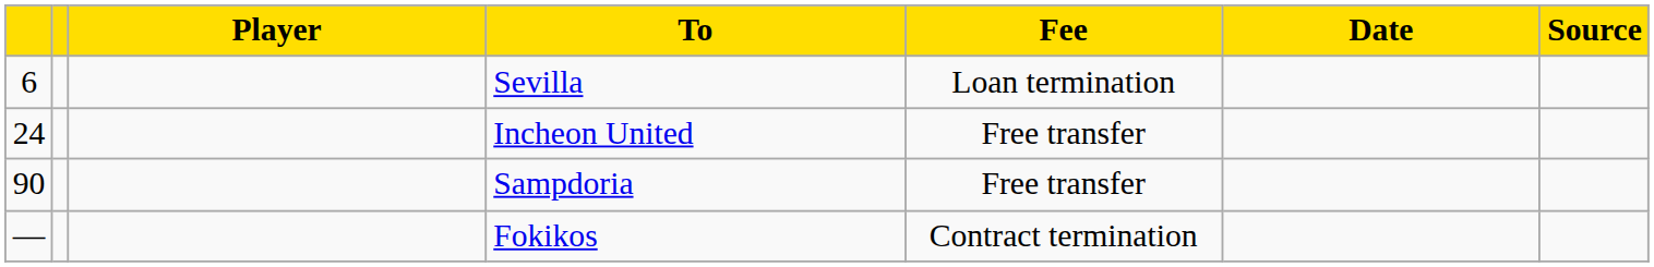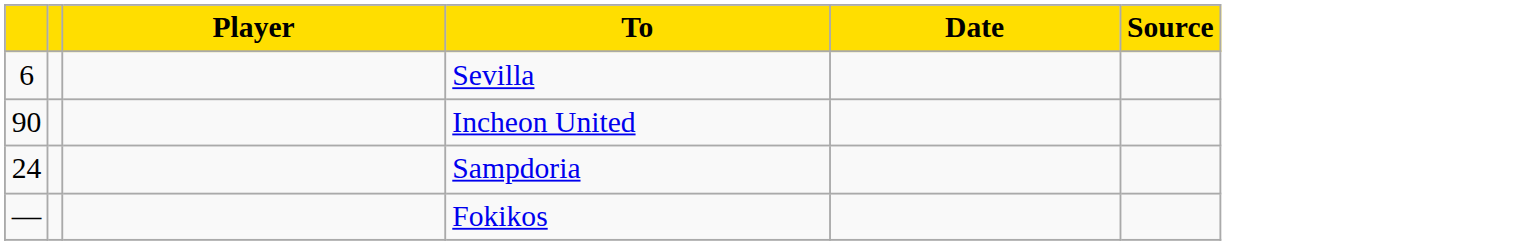- column: Fee | Loan termination | Free transfer | Free transfer | Contract termination
Incheon United | column 1: 24 -> 90
Sampdoria | column 1: 90 -> 24
